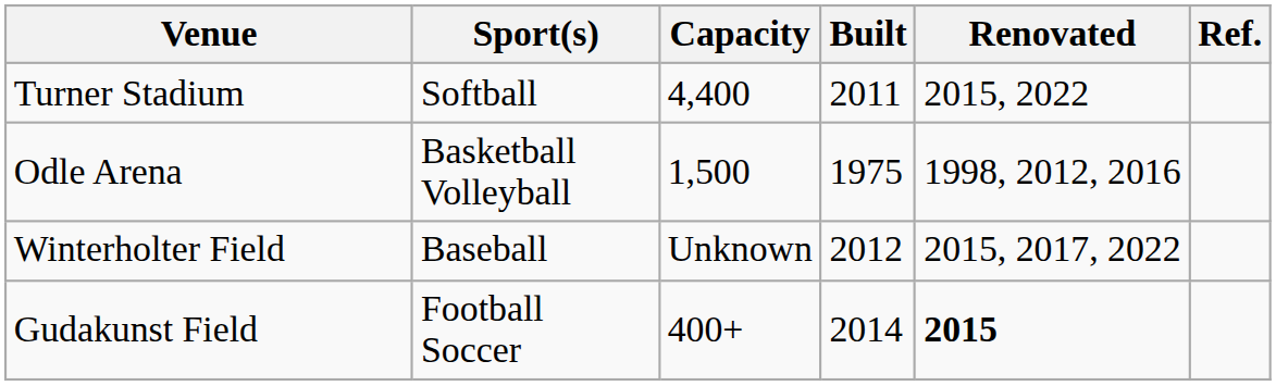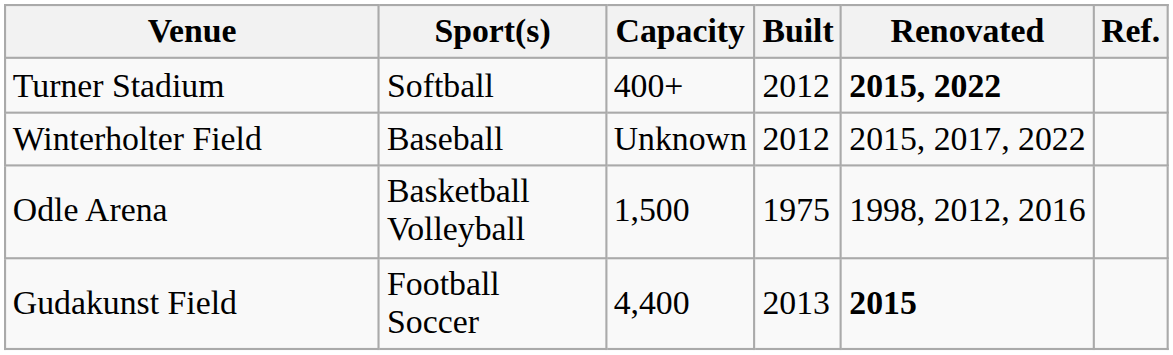Turner Stadium | Capacity: 4,400 -> 400+
Turner Stadium | Built: 2011 -> 2012
Turner Stadium | Renovated: normal -> bold
rows swapped: Odle Arena <-> Winterholter Field
Gudakunst Field | Capacity: 400+ -> 4,400
Gudakunst Field | Built: 2014 -> 2013
